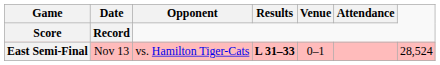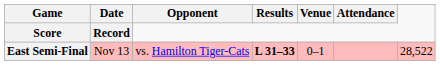East Semi-Final | column 7: 28,524 -> 28,522
